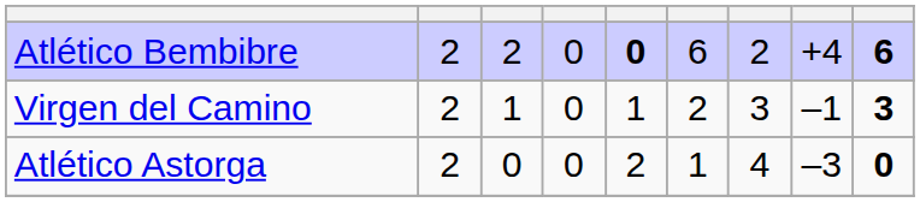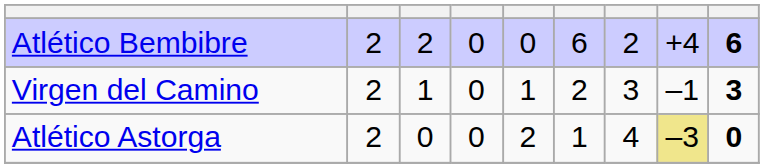Atlético Bembibre | column 5: bold -> normal
Atlético Astorga | column 8: no background -> khaki background
